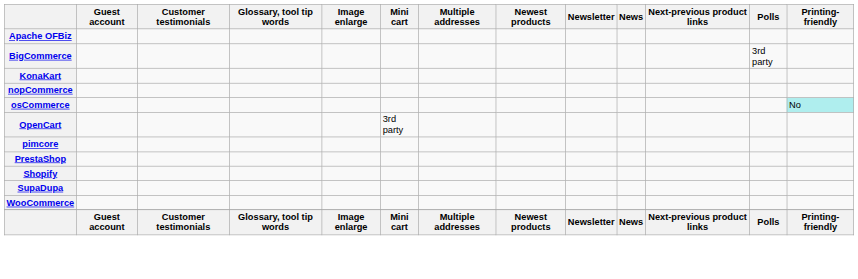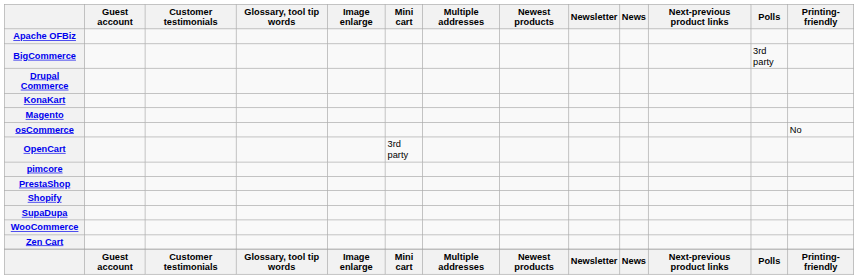+ row: Drupal Commerce
- row: nopCommerce
+ row: Magento
osCommerce | Printing-friendly: paleturquoise background -> no background
+ row: Zen Cart
